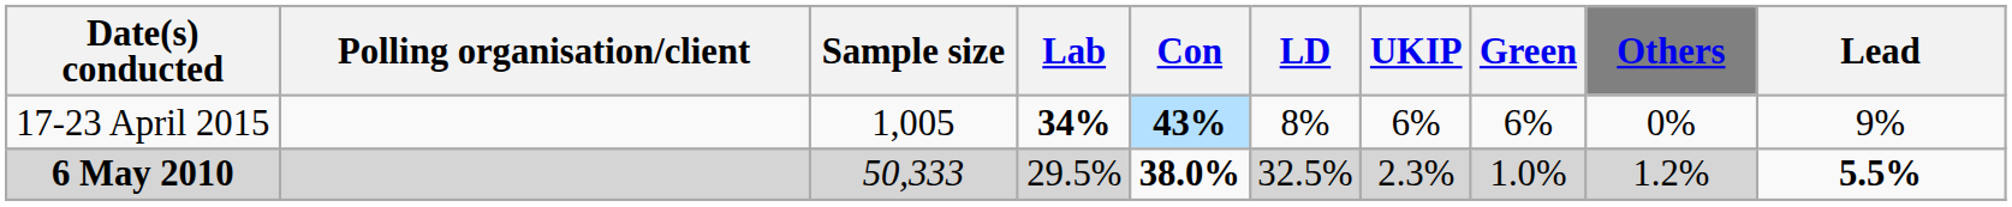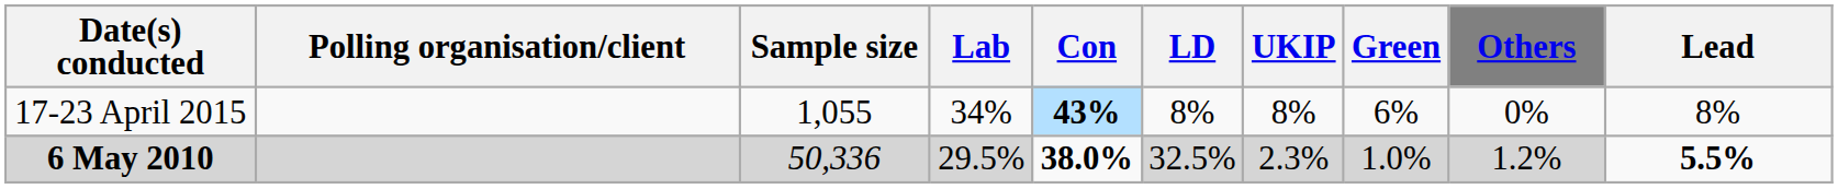17-23 April 2015 | Sample size: 1,005 -> 1,055
17-23 April 2015 | Lab: bold -> normal
17-23 April 2015 | UKIP: 6% -> 8%
17-23 April 2015 | Lead: 9% -> 8%
6 May 2010 | Sample size: 50,333 -> 50,336
